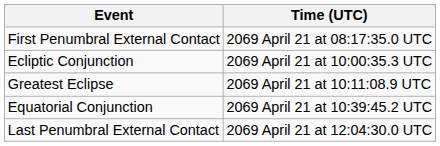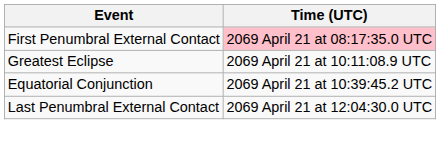First Penumbral External Contact | Time (UTC): no background -> pink background
- row: Ecliptic Conjunction | 2069 April 21 at 10:00:35.3 UTC
